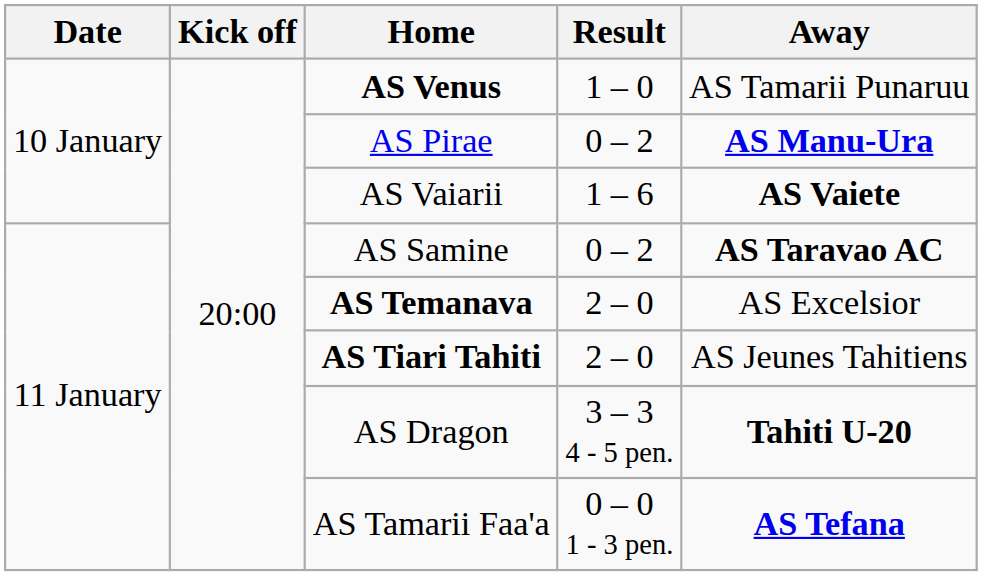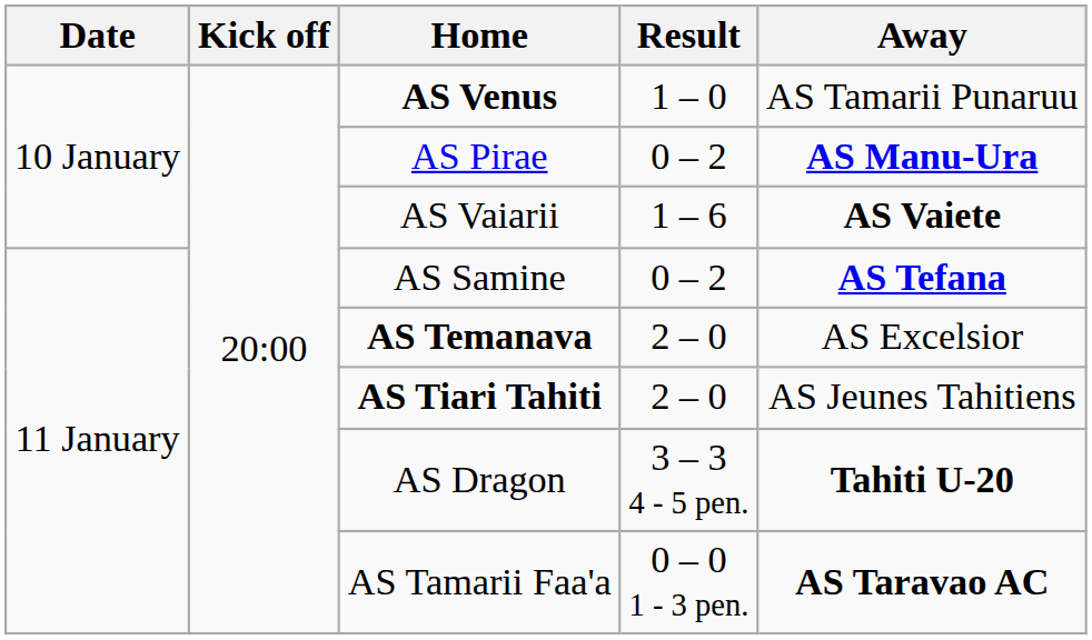AS Samine | Away: AS Taravao AC -> AS Tefana
AS Tamarii Faa'a | Away: AS Tefana -> AS Taravao AC
